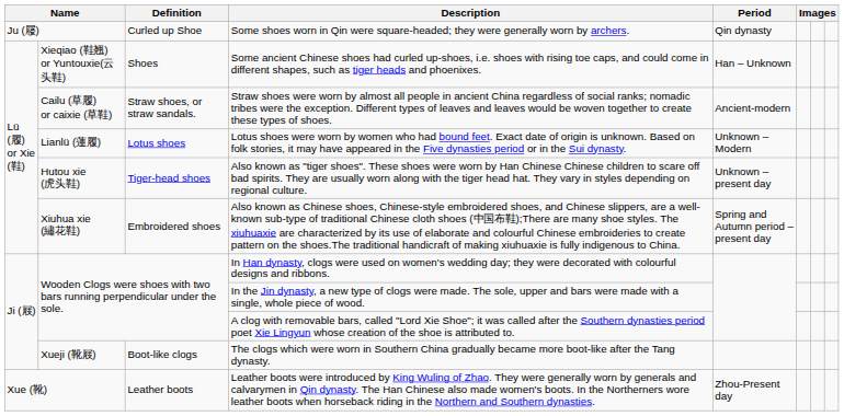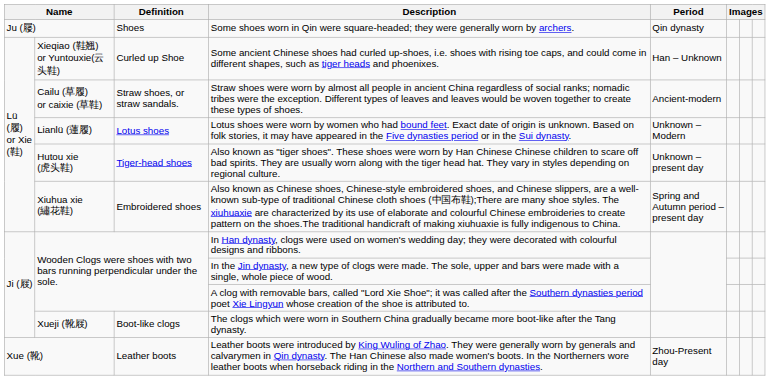row 2 | Definition: Curled up Shoe -> Shoes
row 3 | Definition: Shoes -> Curled up Shoe
